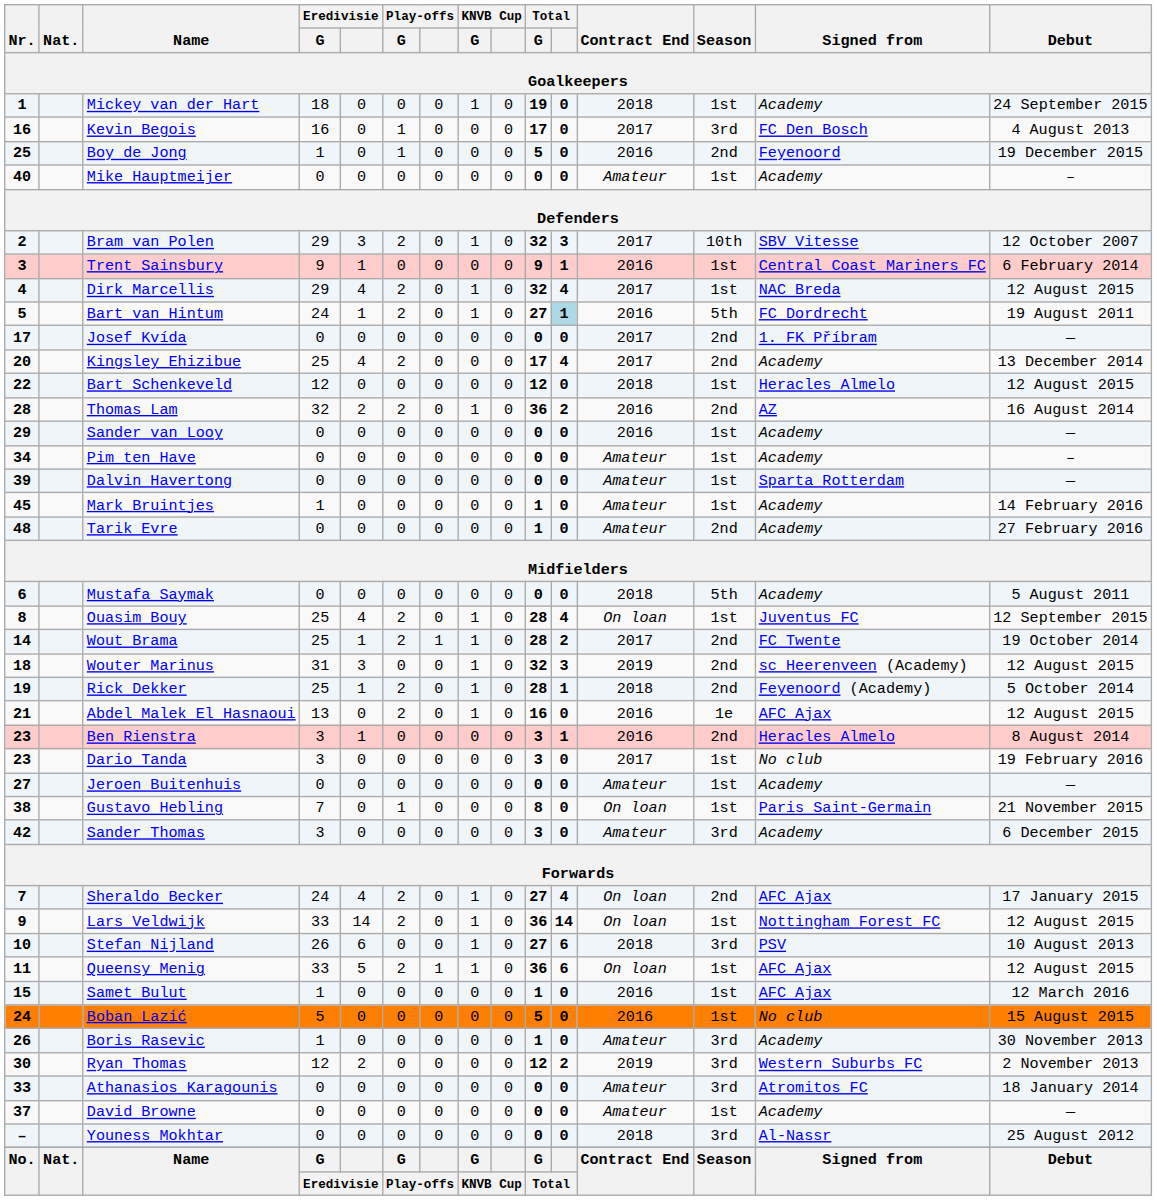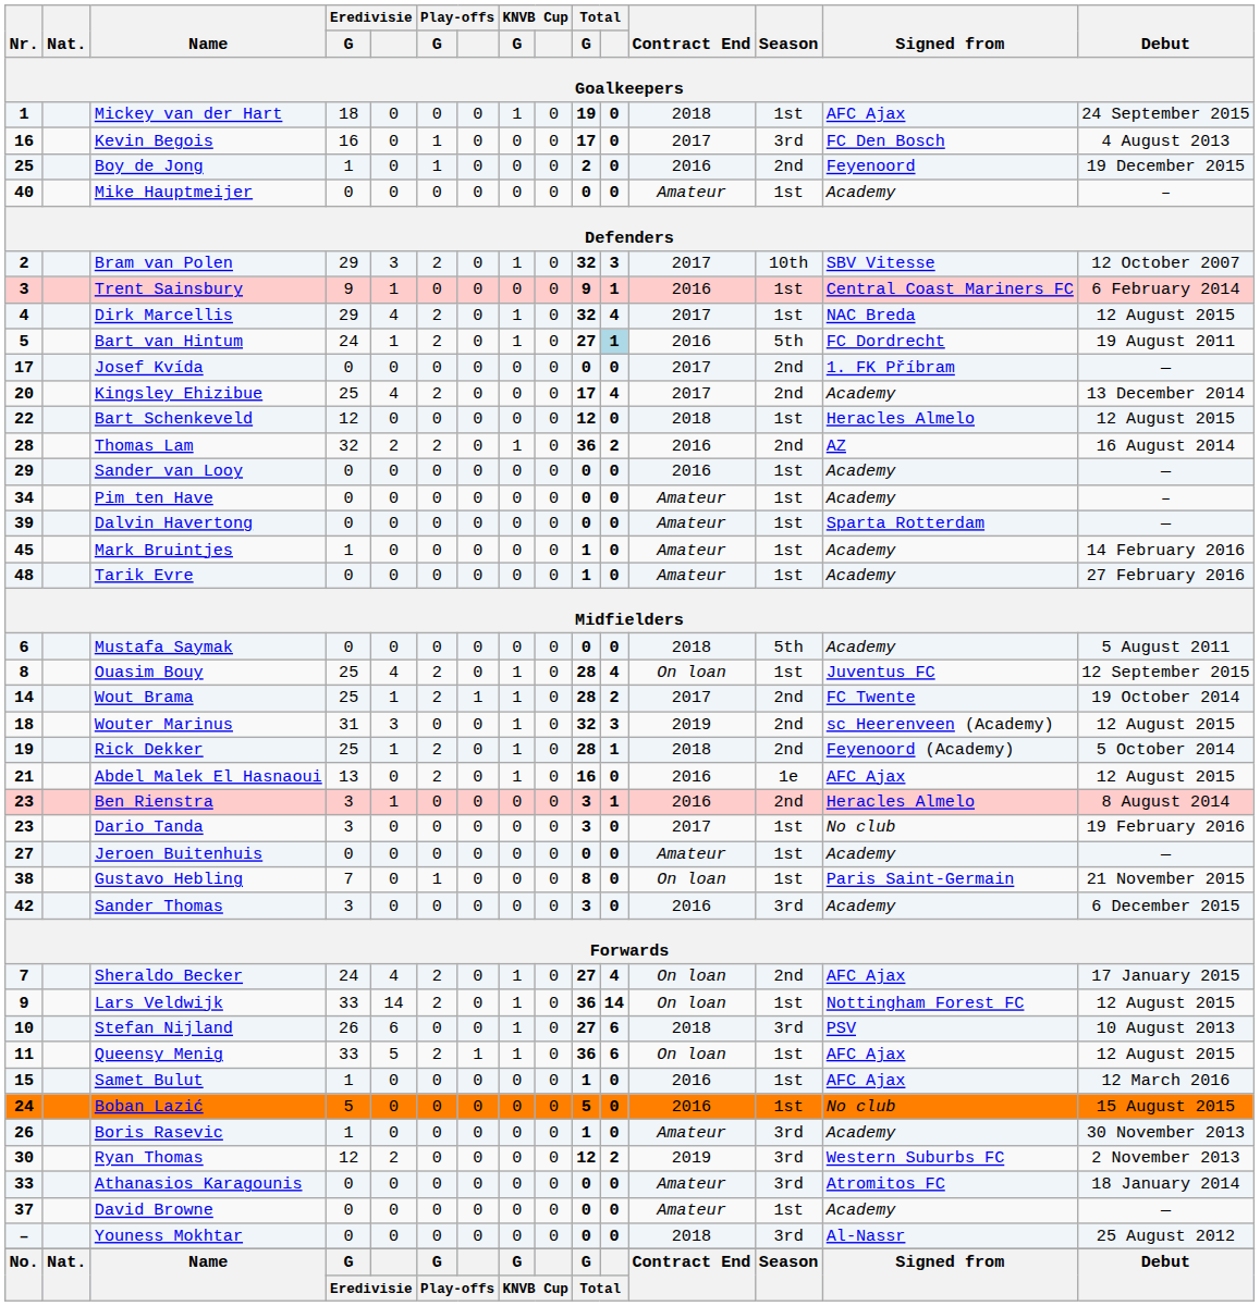Mickey van der Hart | Signed from: Academy -> AFC Ajax
Boy de Jong | Total / G: 5 -> 2
Tarik Evre | Season: 2nd -> 1st
Sander Thomas | Contract End: Amateur -> 2016
